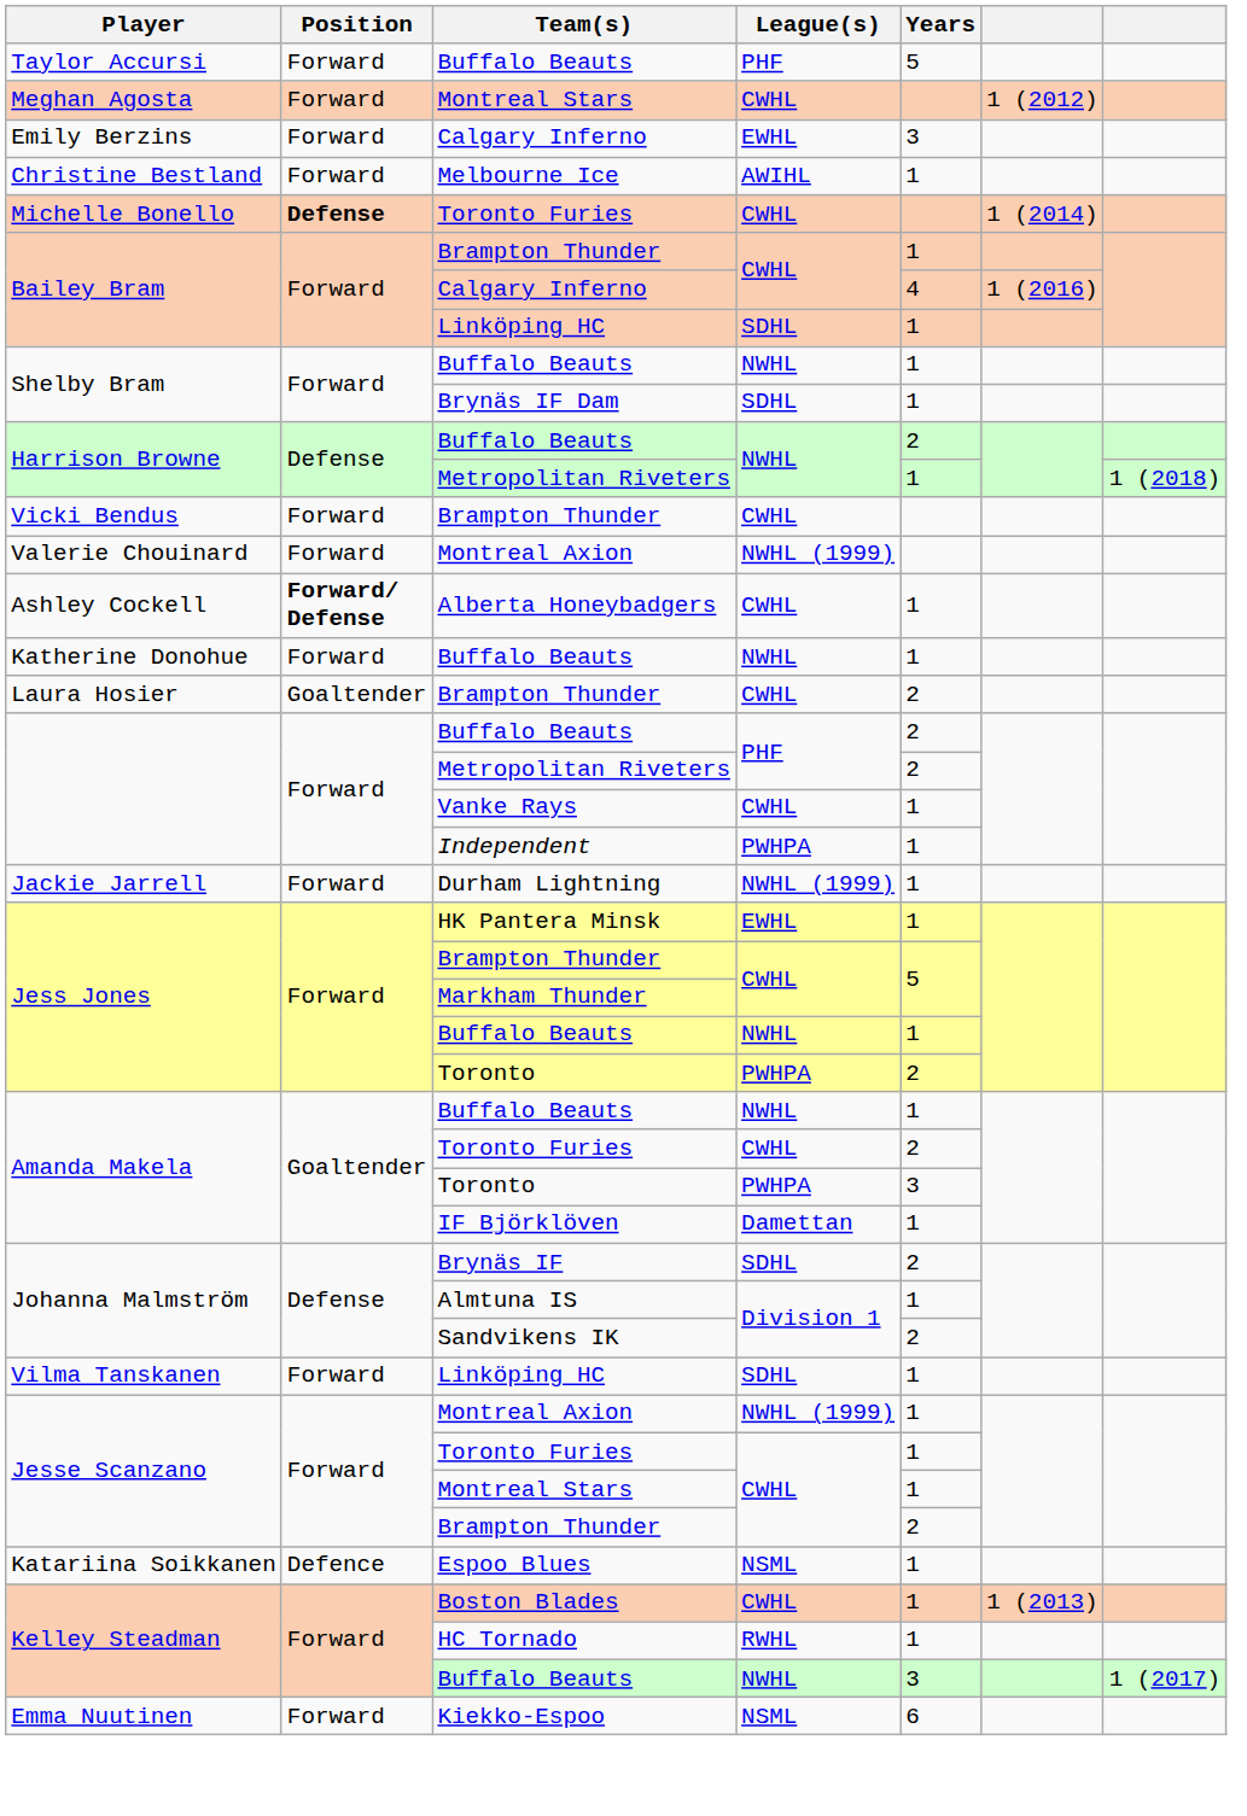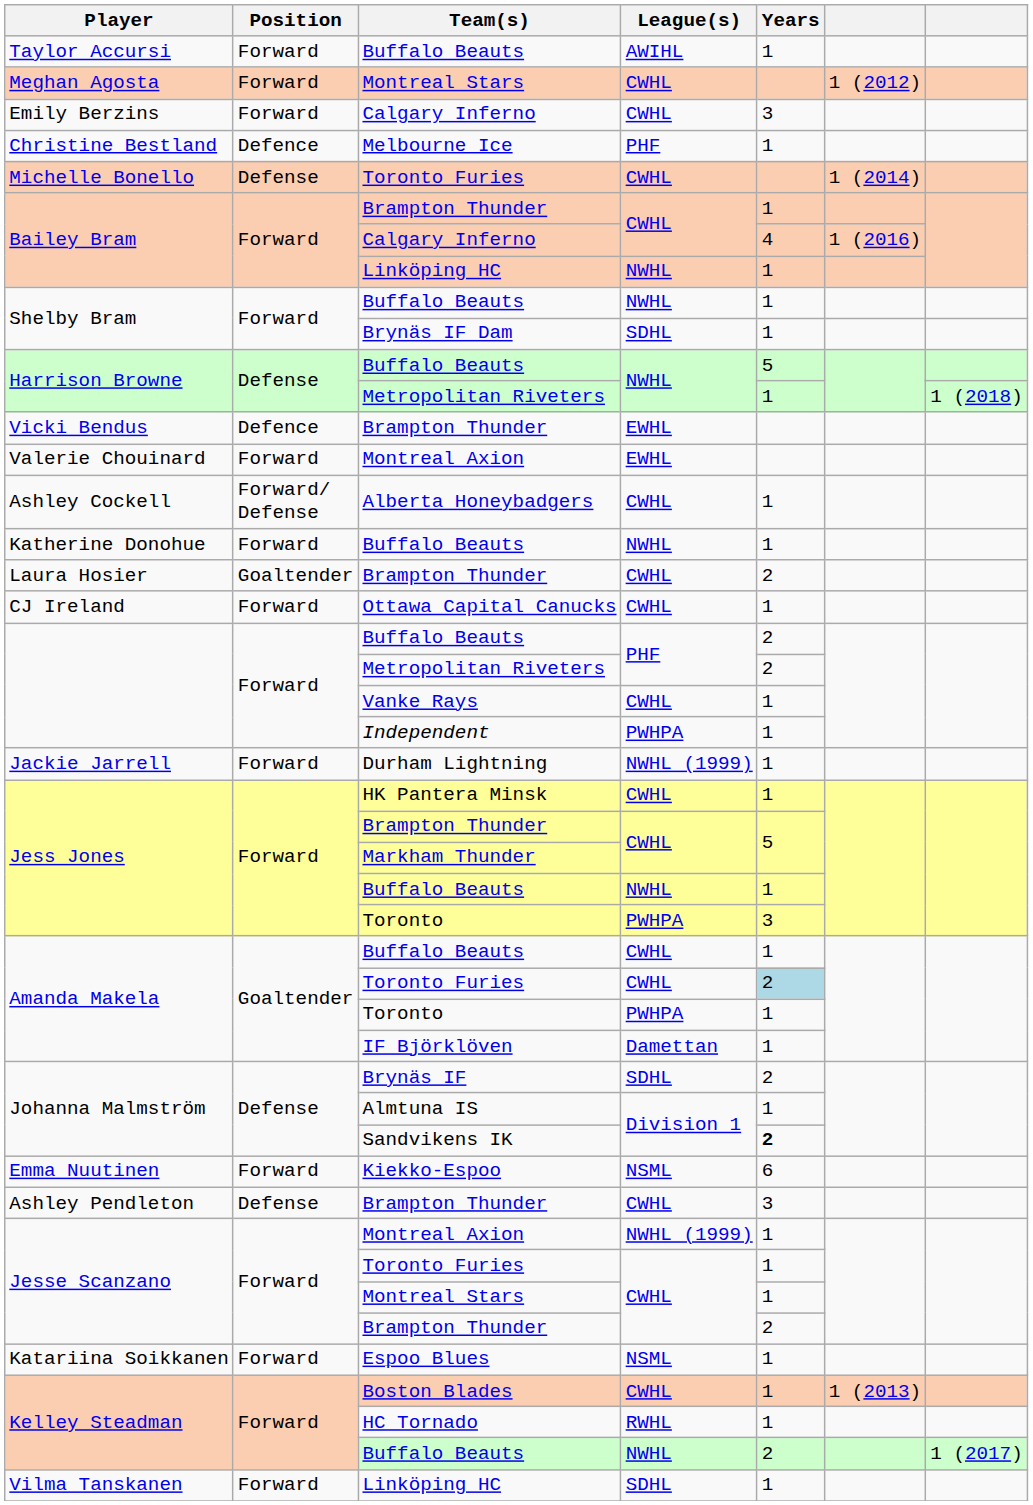Taylor Accursi / Buffalo Beauts | League(s): PHF -> AWIHL
Taylor Accursi / Buffalo Beauts | Years: 5 -> 1
Emily Berzins / Calgary Inferno | League(s): EWHL -> CWHL
Melbourne Ice | Position: Forward -> Defence
Melbourne Ice | League(s): AWIHL -> PHF
Michelle Bonello / Toronto Furies | Position: bold -> normal
Bailey Bram / Linköping HC | League(s): SDHL -> NWHL
Harrison Browne / Buffalo Beauts | Years: 2 -> 5
Vicki Bendus / Brampton Thunder | Position: Forward -> Defence
Vicki Bendus / Brampton Thunder | League(s): CWHL -> EWHL
Valerie Chouinard / Montreal Axion | League(s): NWHL (1999) -> EWHL
Alberta Honeybadgers | Position: bold -> normal
+ row: CJ Ireland | Forward | Ottawa Capital Canucks | CWHL | 1
HK Pantera Minsk | League(s): EWHL -> CWHL
Jess Jones / Toronto | Years: 2 -> 3
Amanda Makela / Buffalo Beauts | League(s): NWHL -> CWHL
Amanda Makela / Toronto Furies | Years: no background -> lightblue background
Amanda Makela / Toronto | Years: 3 -> 1
Sandvikens IK | Years: normal -> bold
rows swapped: Kiekko-Espoo <-> Vilma Tanskanen / Linköping HC
+ row: Ashley Pendleton | Defense | Brampton Thunder | CWHL | 3
Espoo Blues | Position: Defence -> Forward
Kelley Steadman / Buffalo Beauts | Years: 3 -> 2
